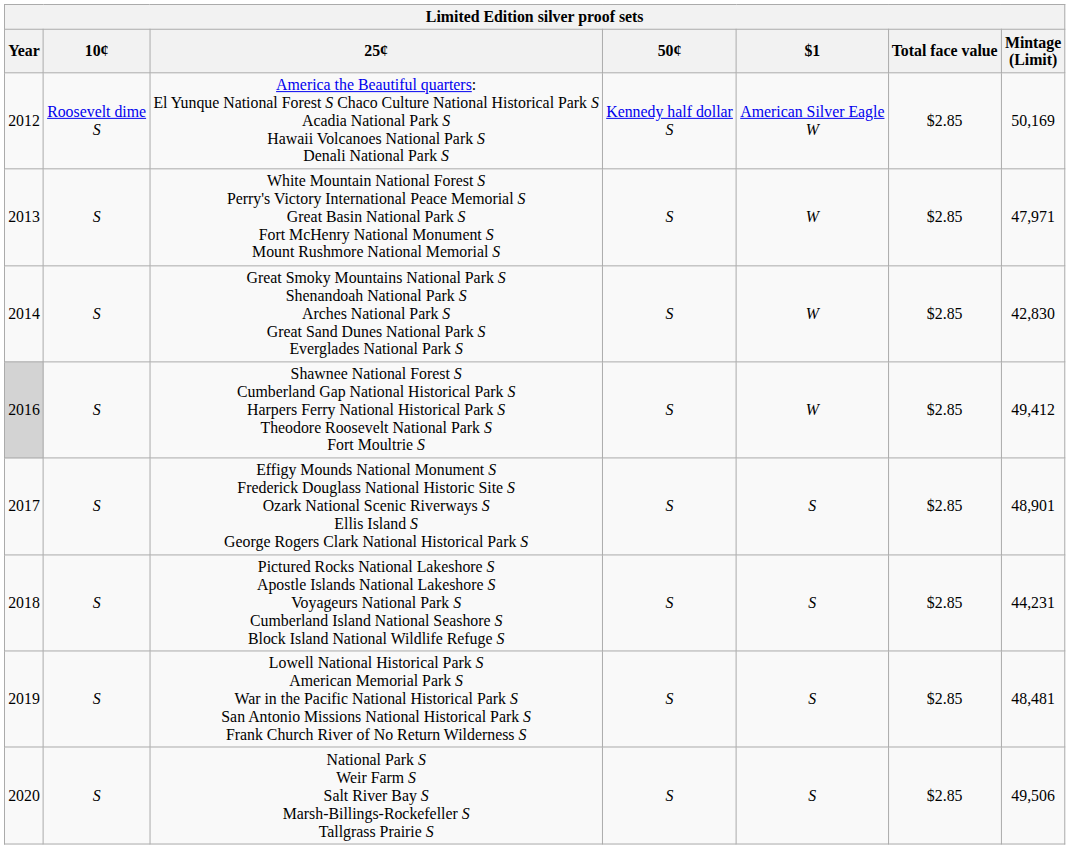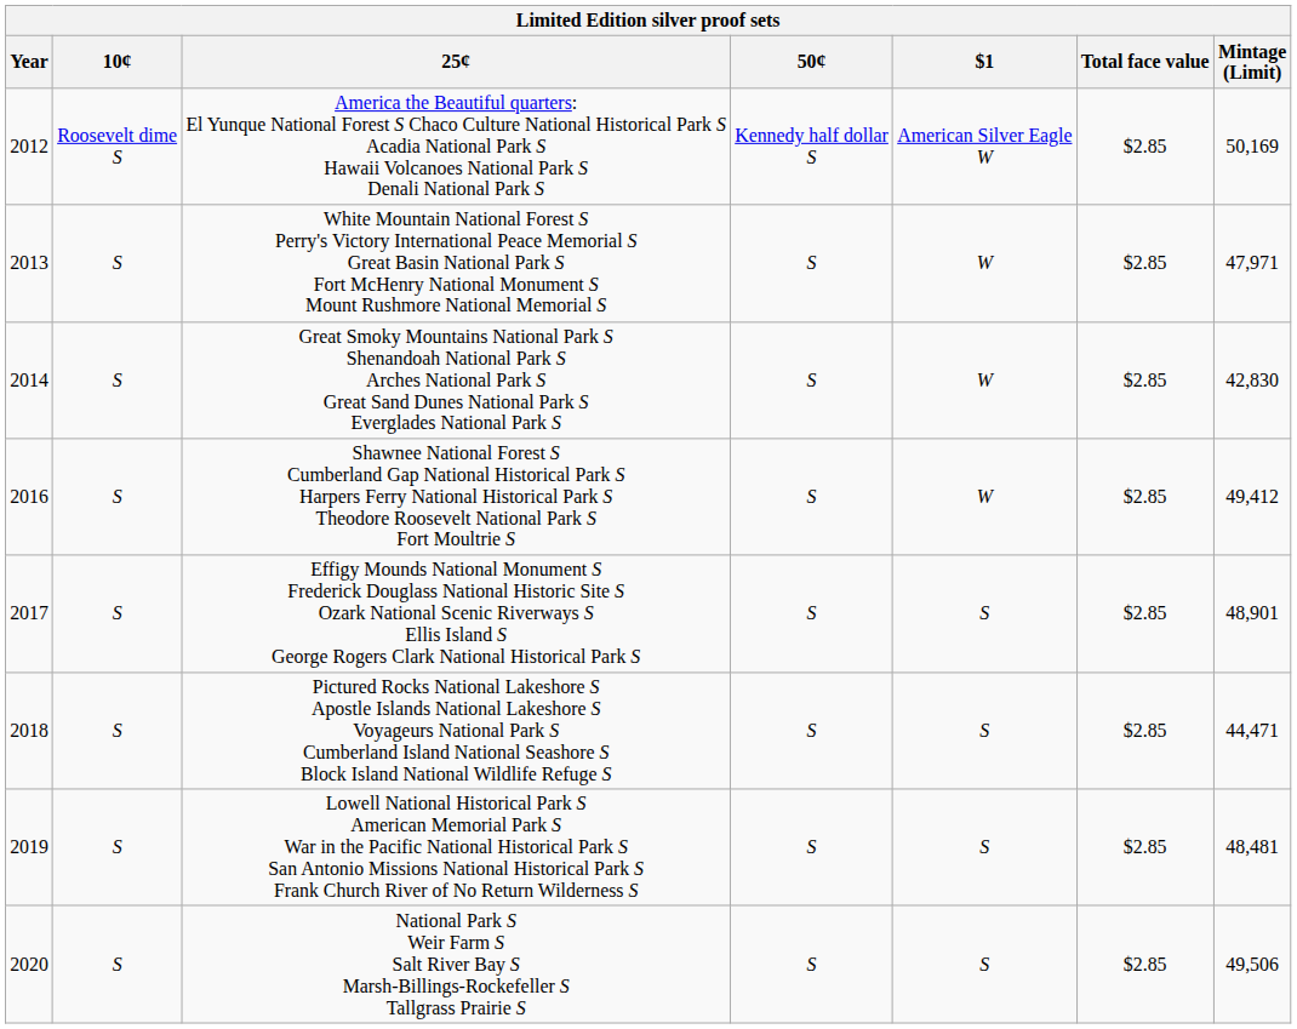row 6 | Year: lightgrey background -> no background
row 8 | Mintage (Limit): 44,231 -> 44,471
